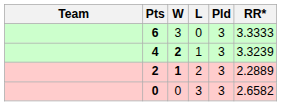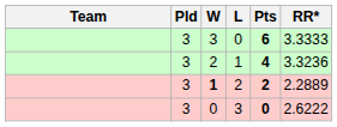columns swapped: Pld <-> Pts
row 3 | W: bold -> normal
row 3 | RR*: 3.3239 -> 3.3236
row 5 | RR*: 2.6582 -> 2.6222
